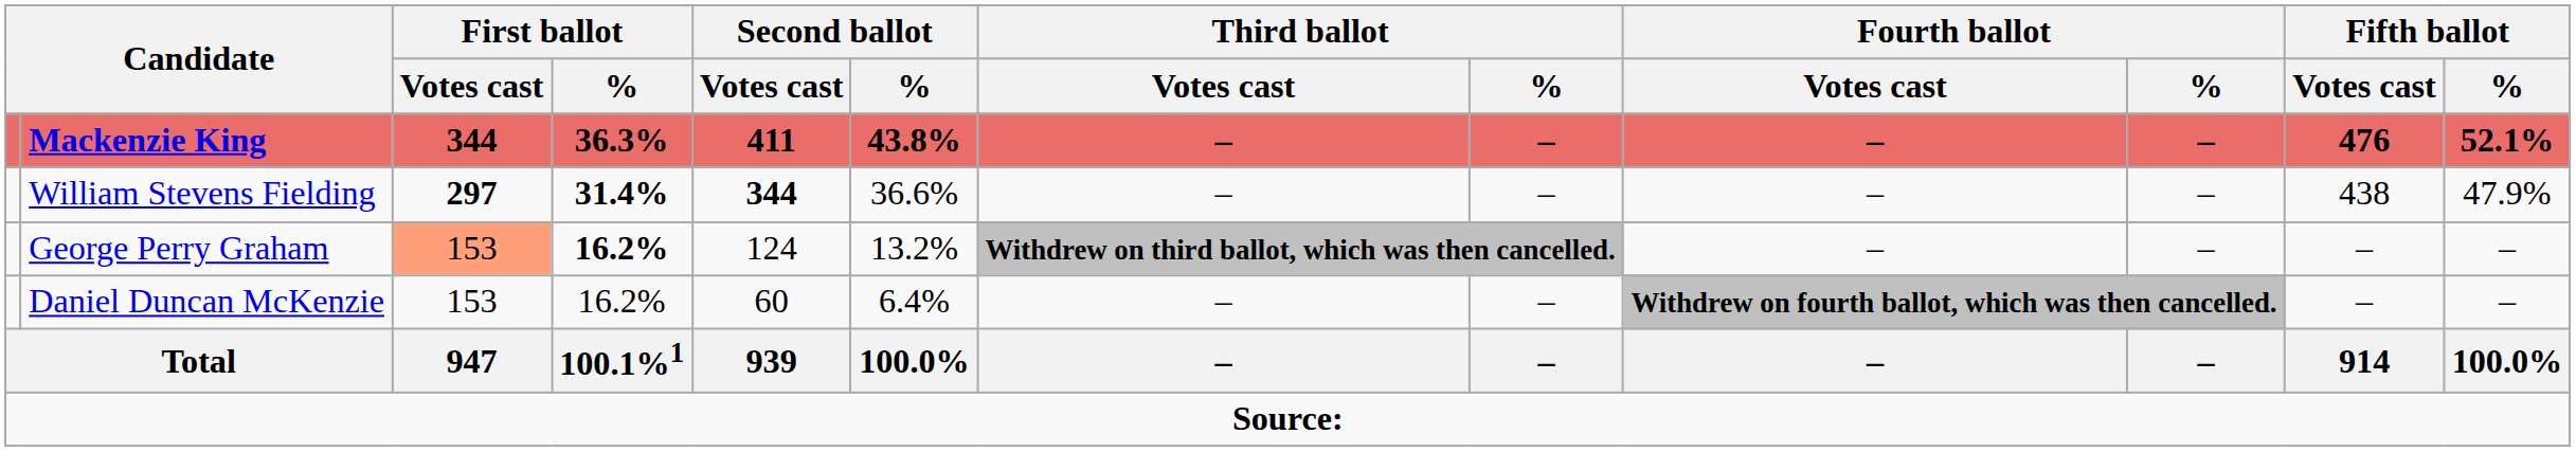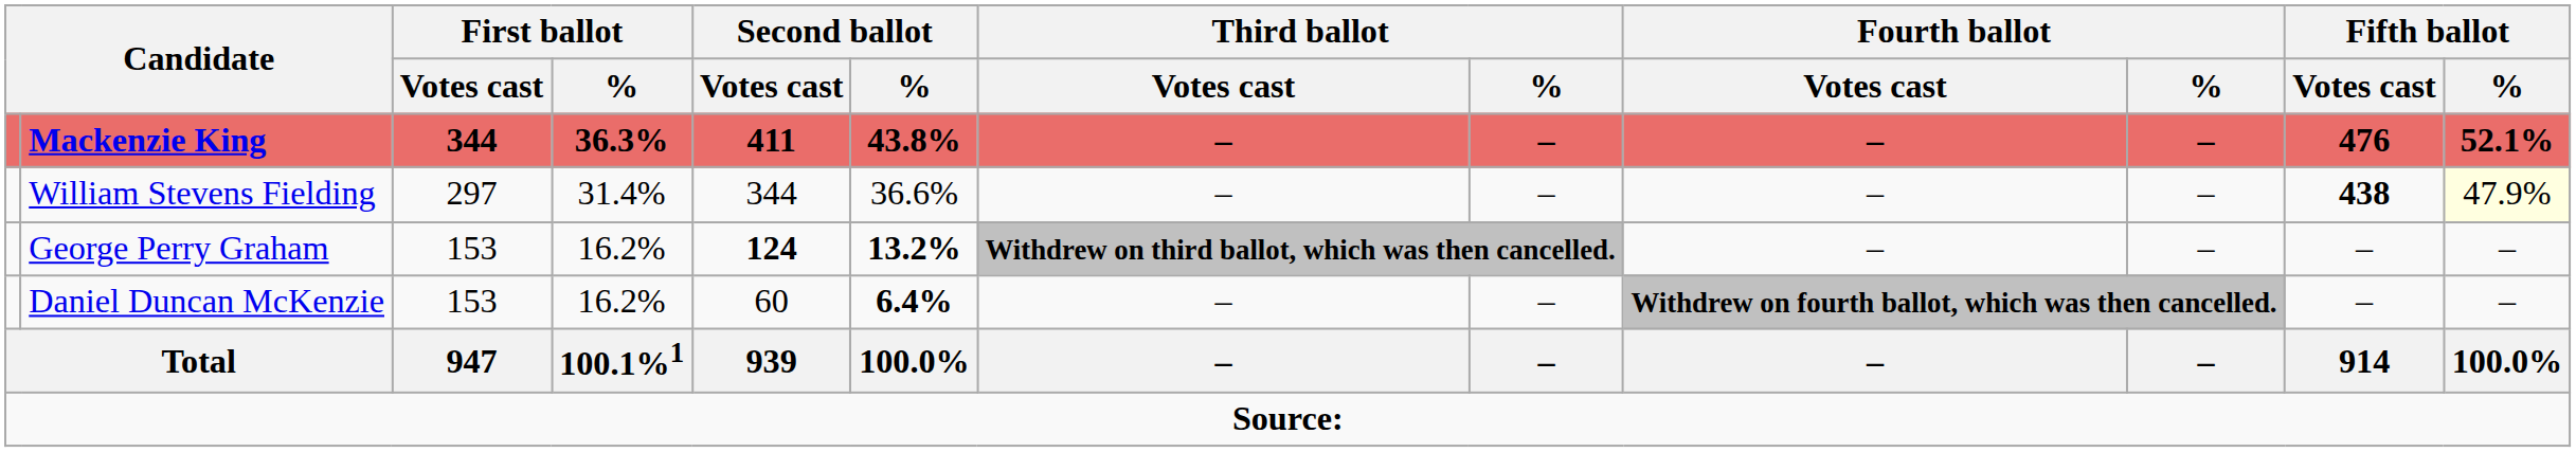William Stevens Fielding | First ballot / Votes cast: bold -> normal
William Stevens Fielding | First ballot / %: bold -> normal
William Stevens Fielding | Second ballot / Votes cast: bold -> normal
William Stevens Fielding | Fifth ballot / Votes cast: normal -> bold
William Stevens Fielding | Fifth ballot / %: no background -> lightyellow background
George Perry Graham | First ballot / Votes cast: lightsalmon background -> no background
George Perry Graham | First ballot / %: bold -> normal
George Perry Graham | Second ballot / Votes cast: normal -> bold
George Perry Graham | Second ballot / %: normal -> bold
Daniel Duncan McKenzie | Second ballot / %: normal -> bold
